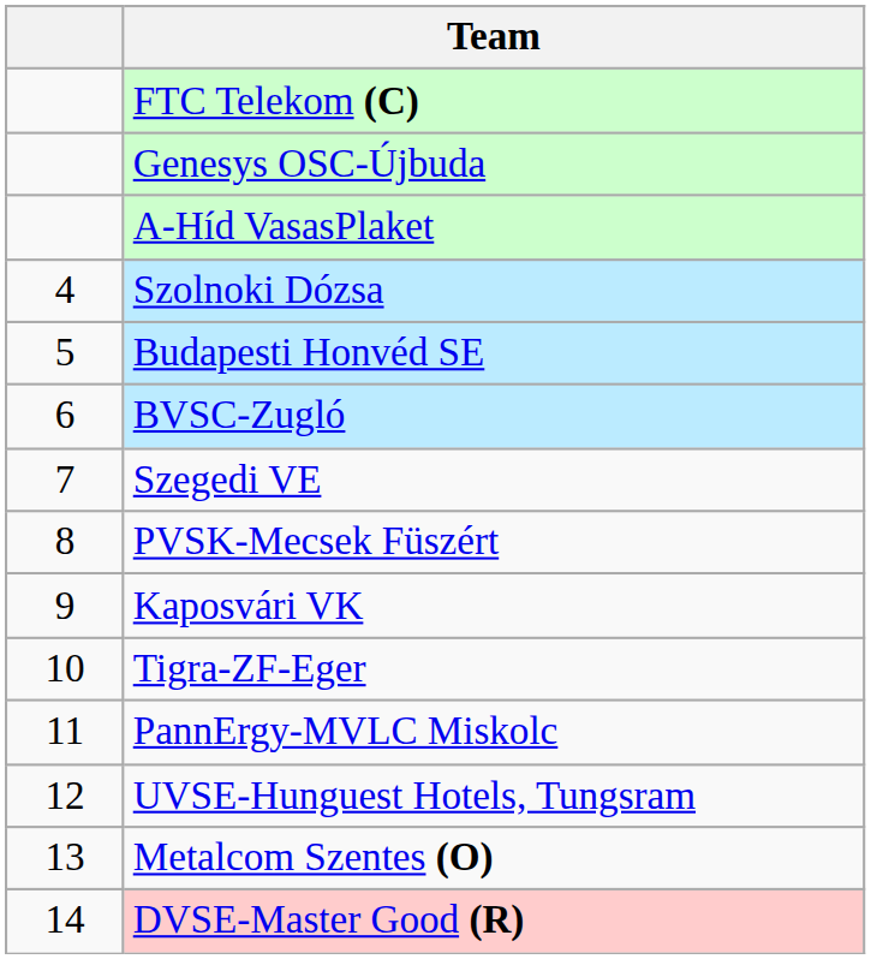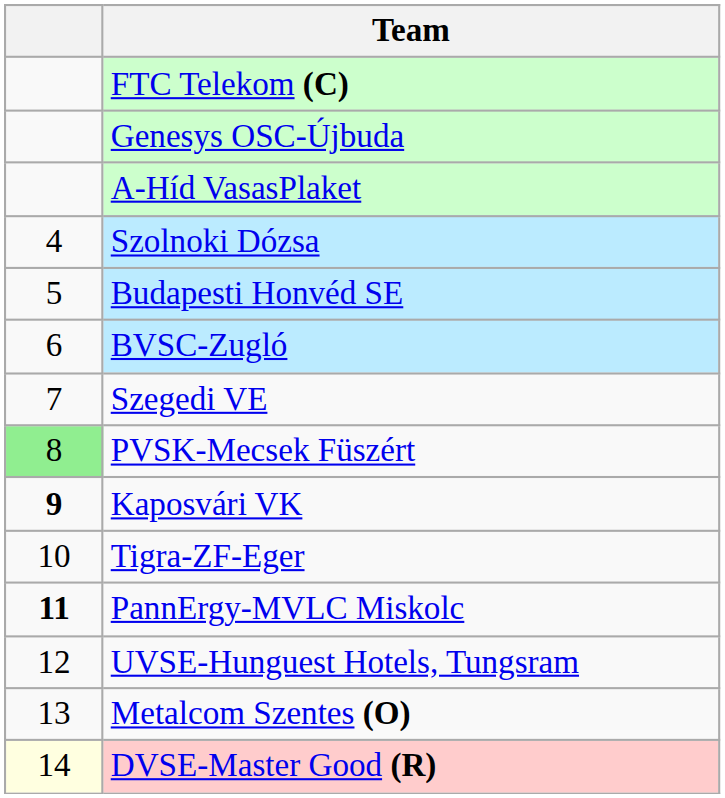PVSK-Mecsek Füszért | column 1: no background -> lightgreen background
Kaposvári VK | column 1: normal -> bold
PannErgy-MVLC Miskolc | column 1: normal -> bold
DVSE-Master Good (R) | column 1: no background -> lightyellow background
